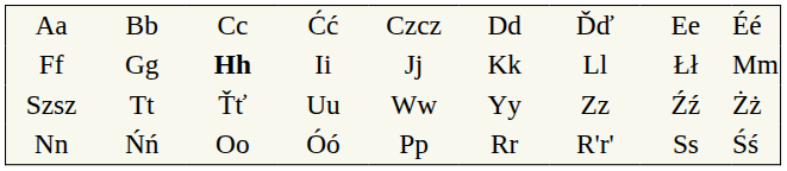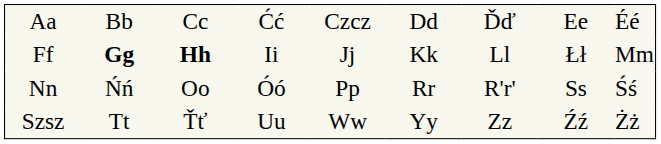Ff | column 2: normal -> bold
rows swapped: Nn <-> Szsz
